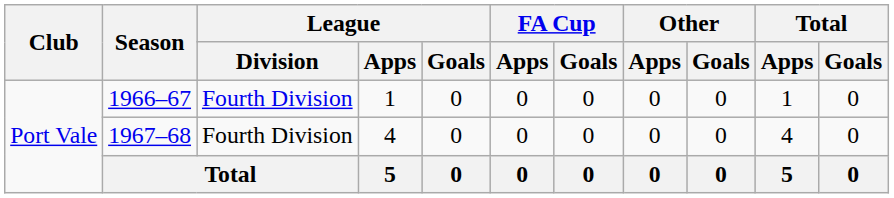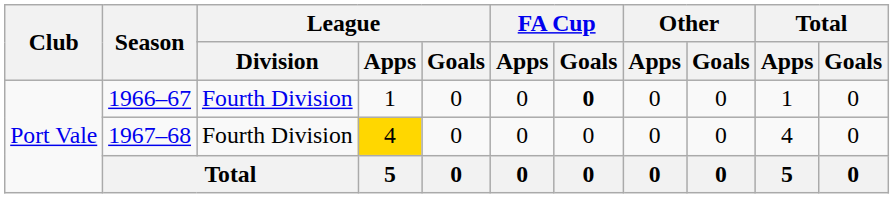1966–67 | FA Cup / Goals: normal -> bold
1967–68 | League / Apps: no background -> gold background
